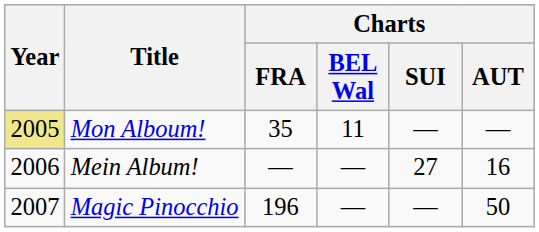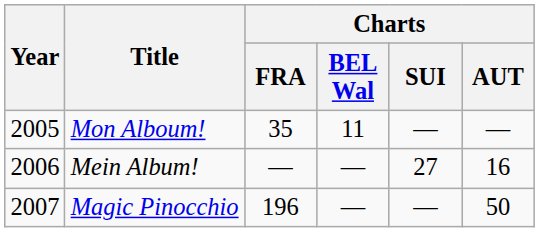Mon Alboum! | Year: khaki background -> no background
